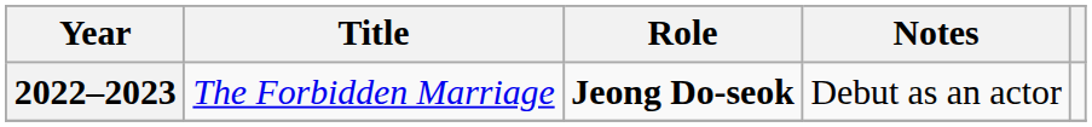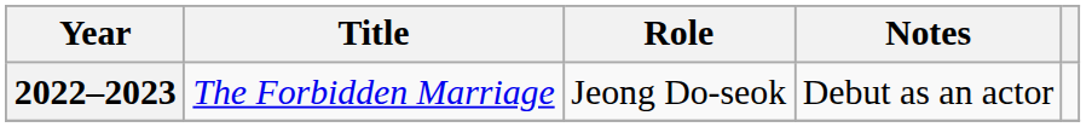2022–2023 | Role: bold -> normal
